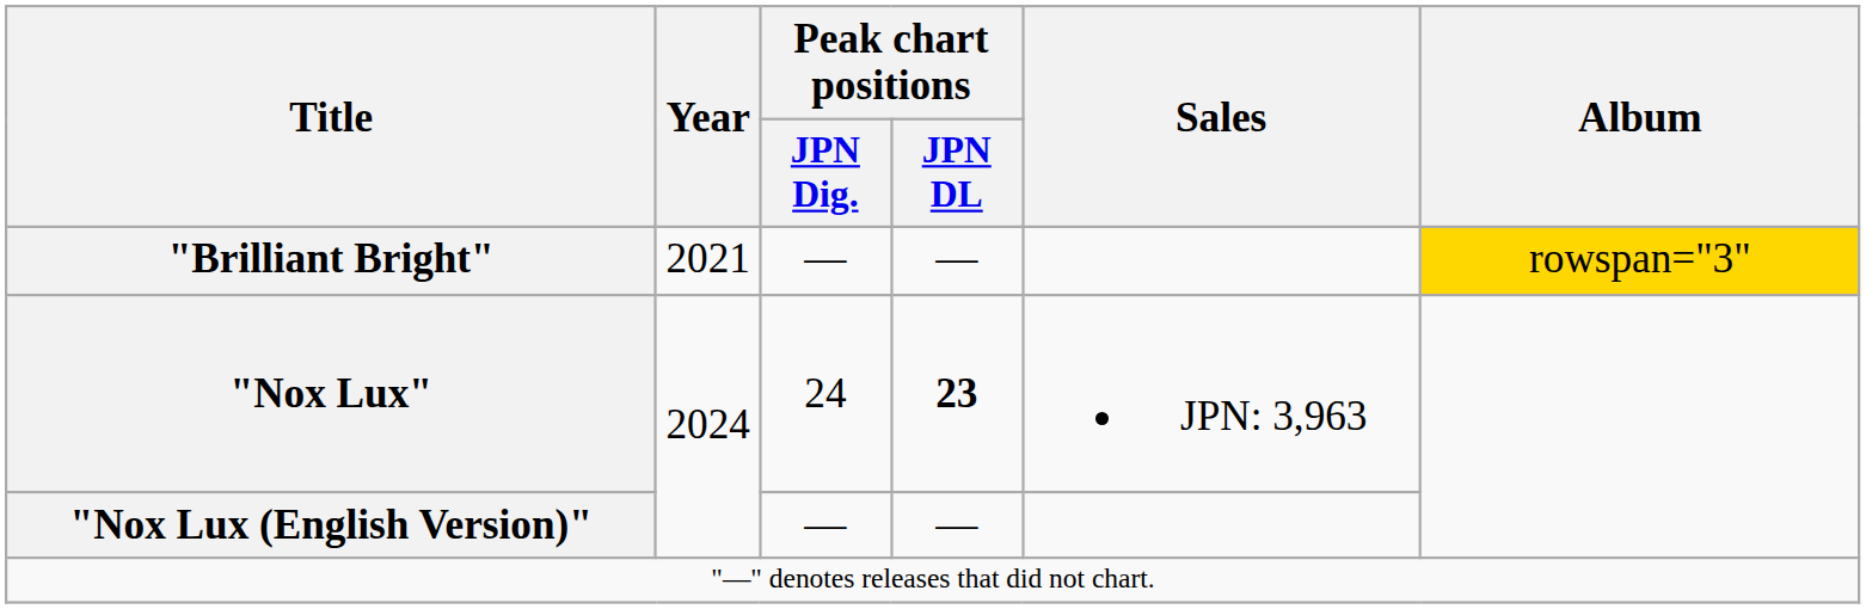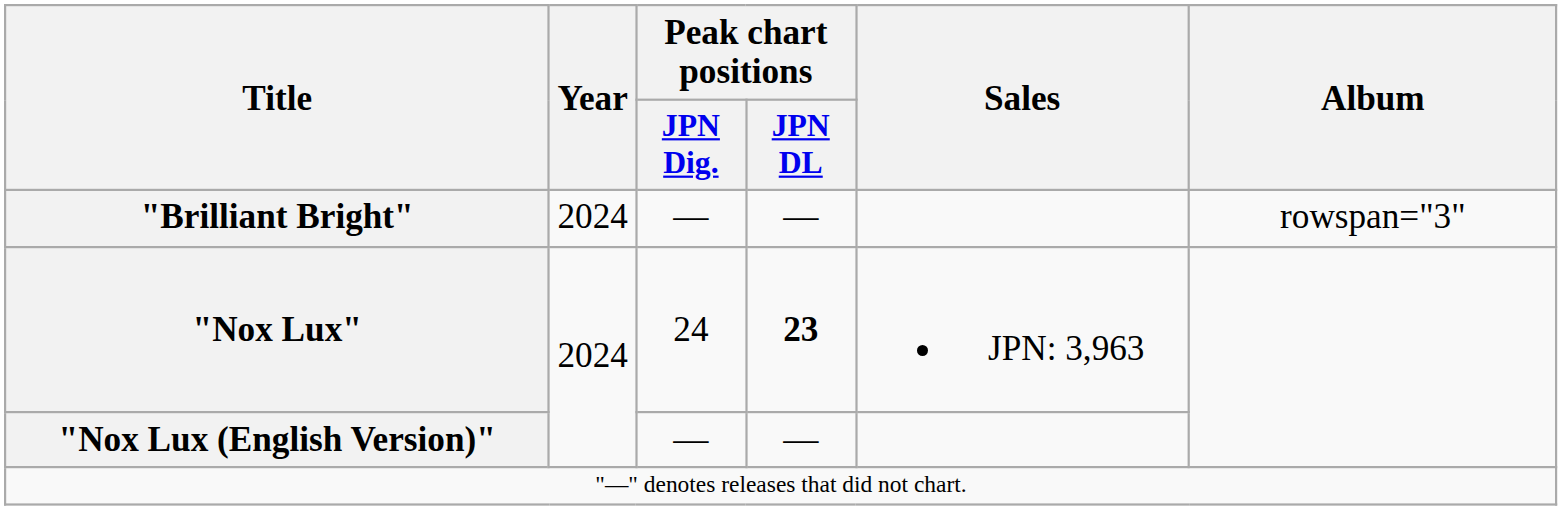"Brilliant Bright" | Year: 2021 -> 2024
"Brilliant Bright" | Album: gold background -> no background
